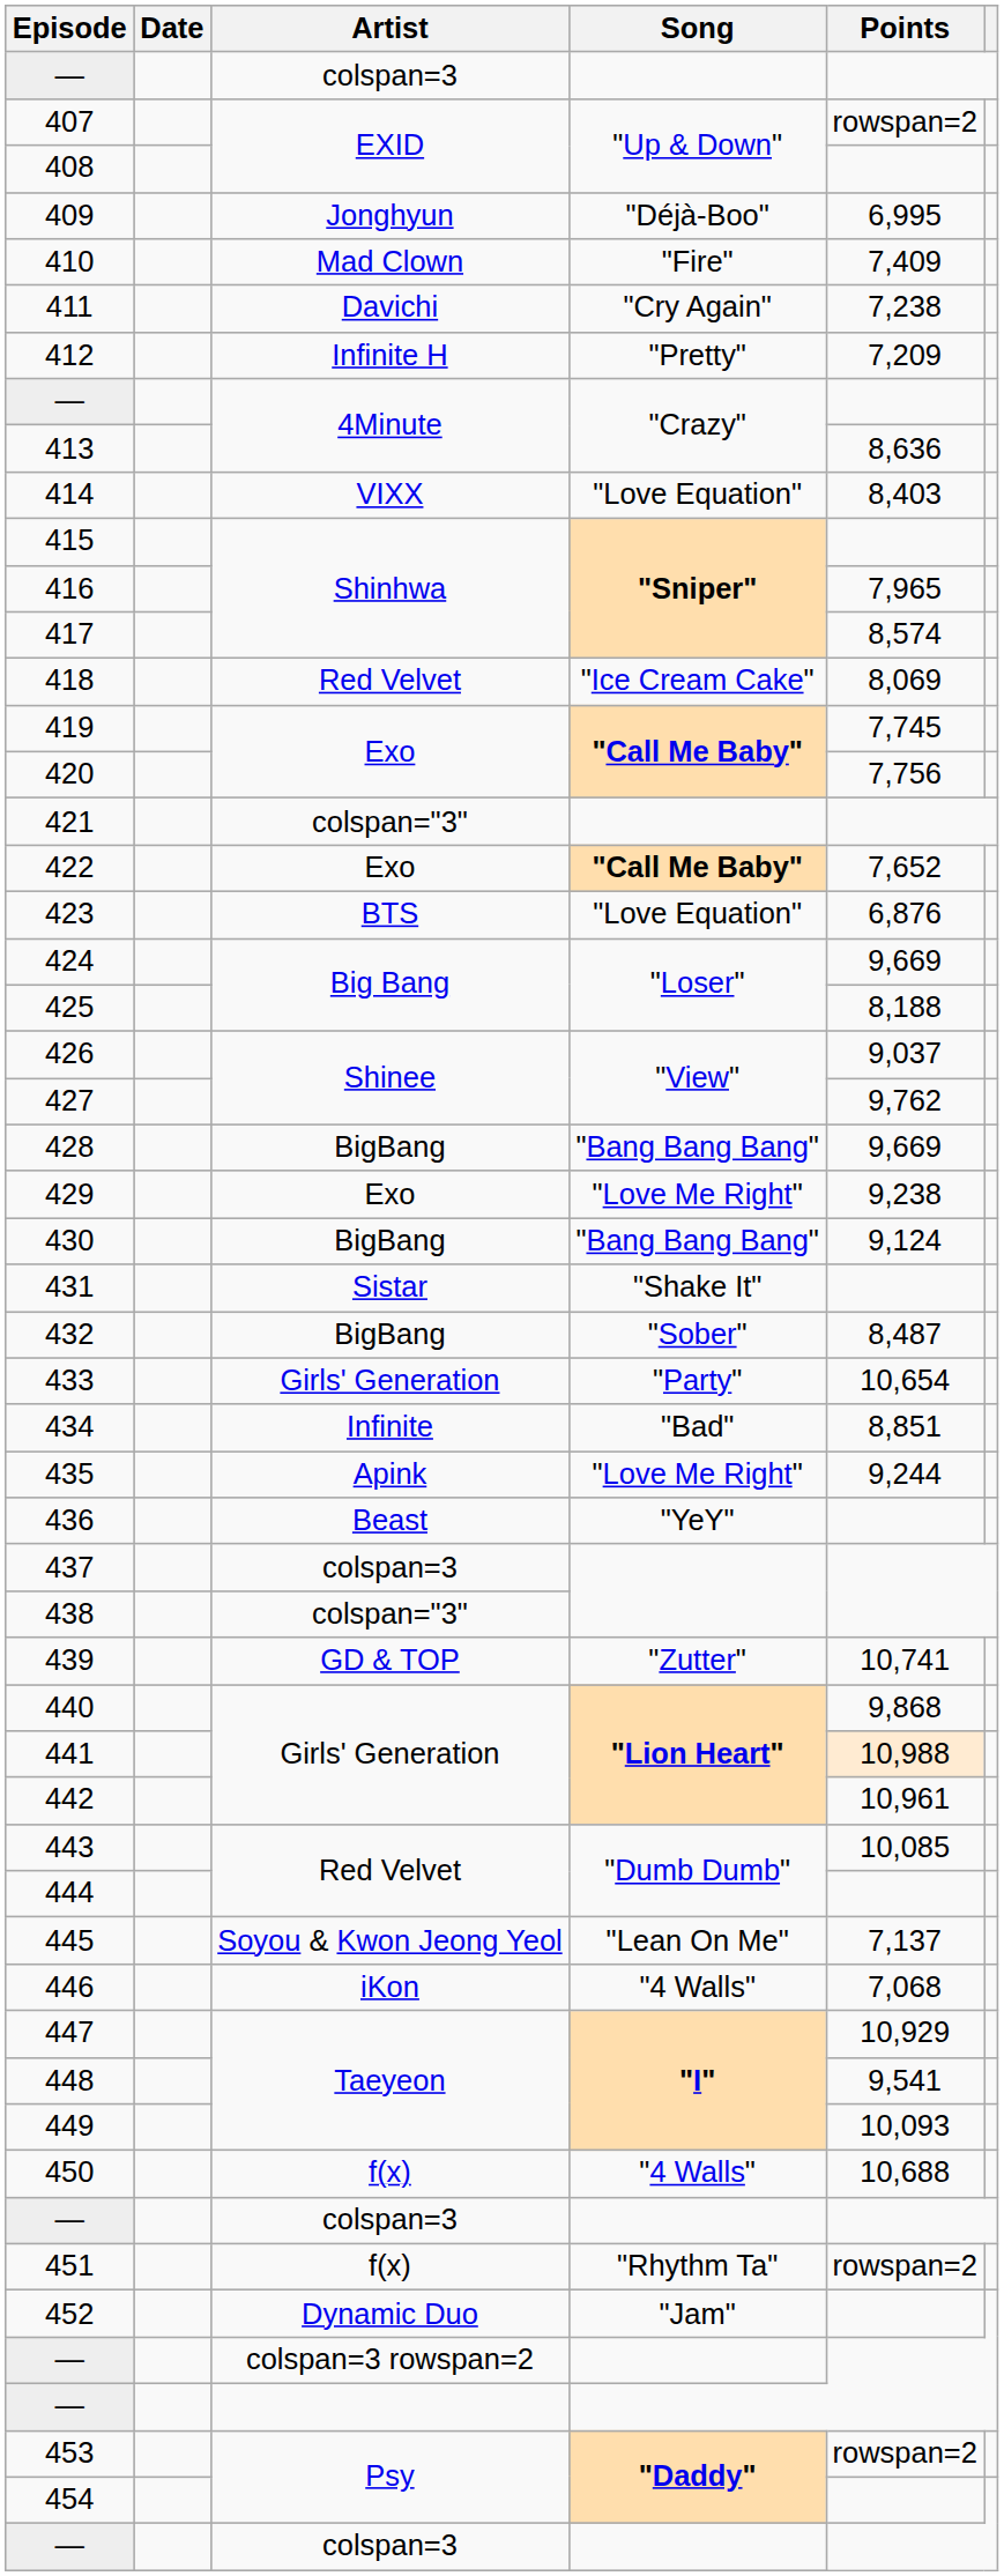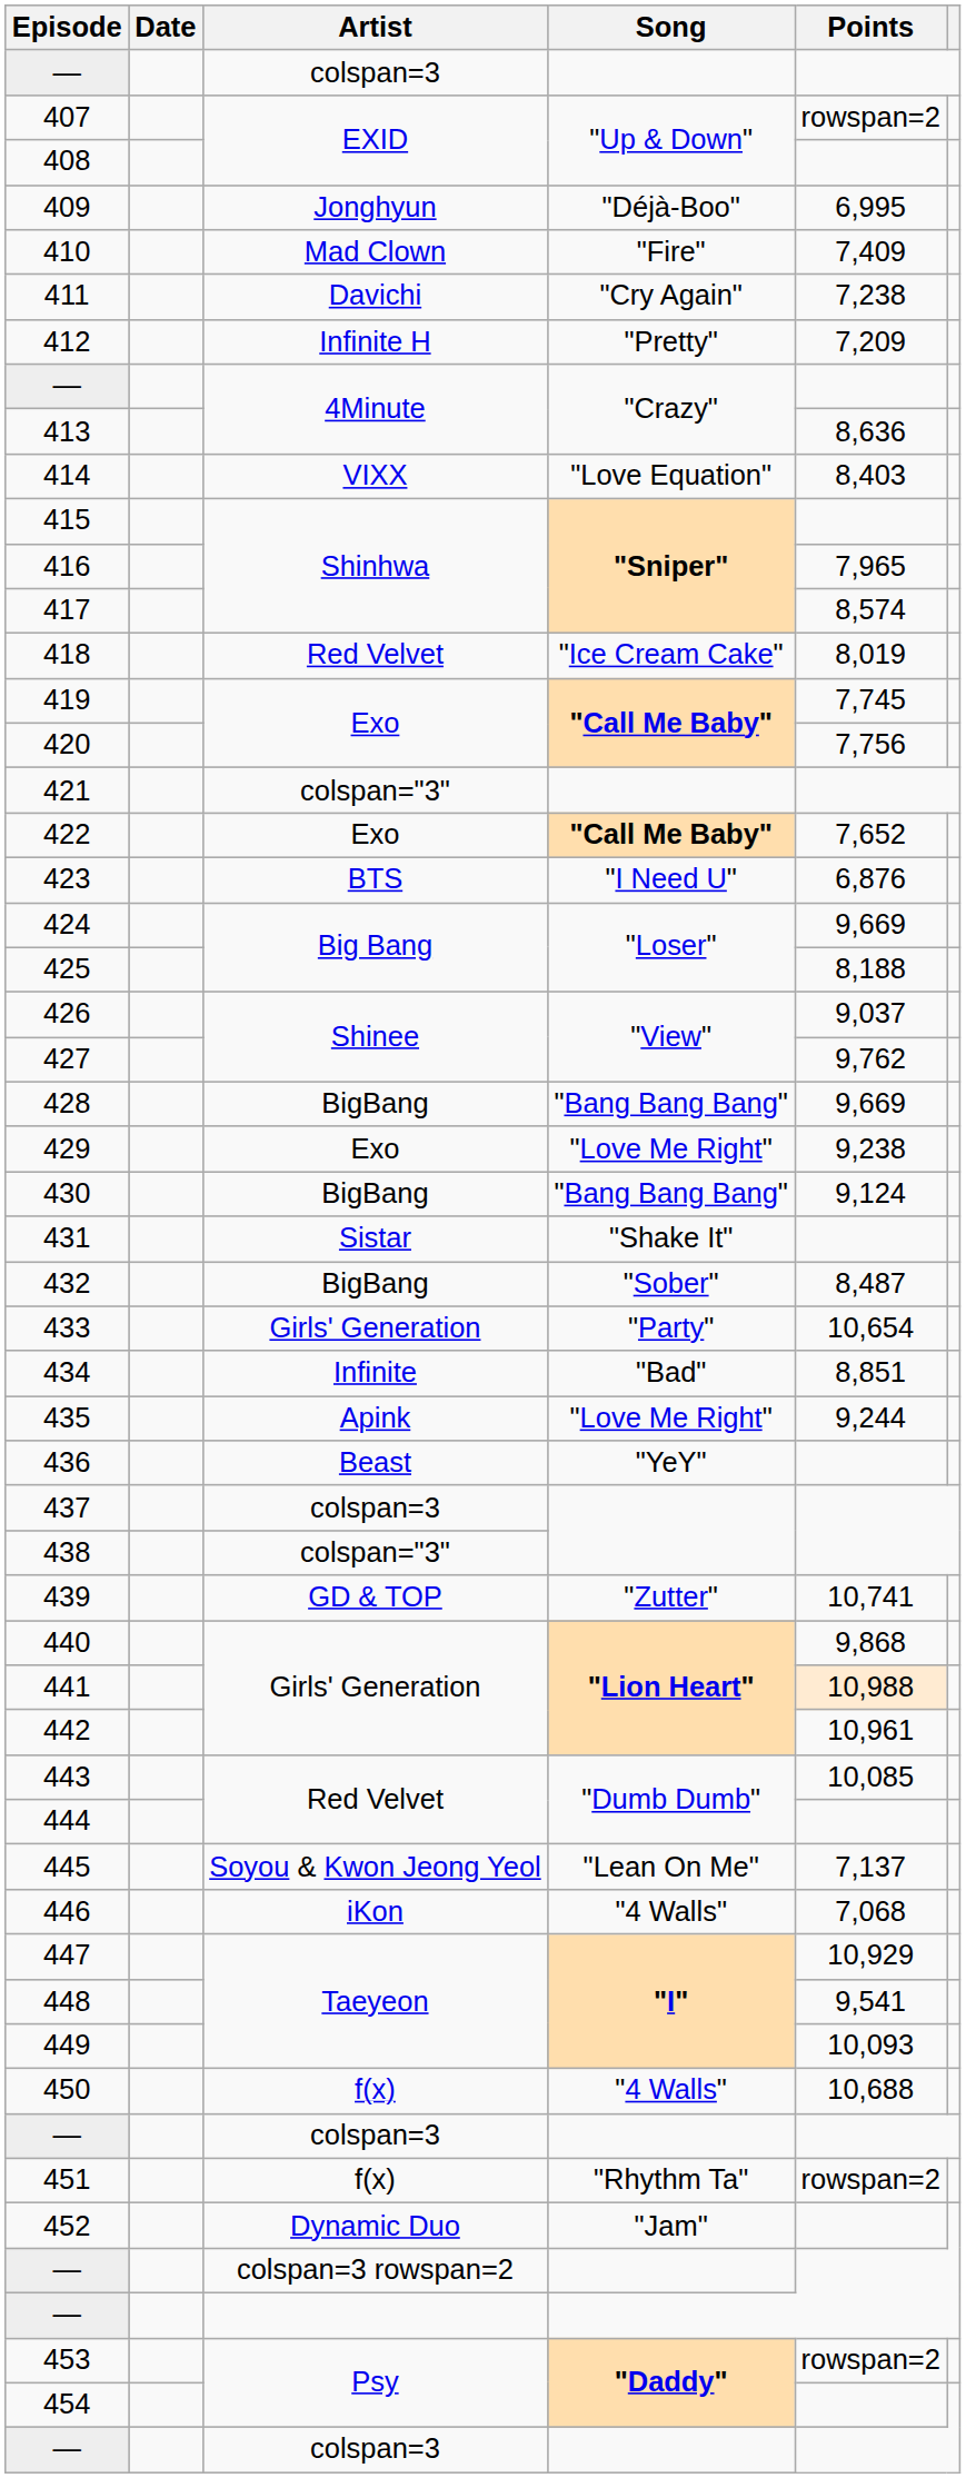418 | Points: 8,069 -> 8,019
423 | Song: "Love Equation" -> "I Need U"
